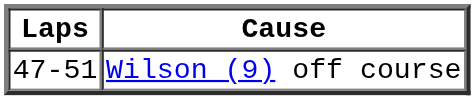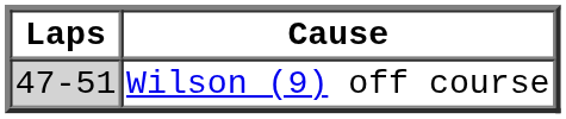Wilson (9) off course | Laps: no background -> lightgrey background
